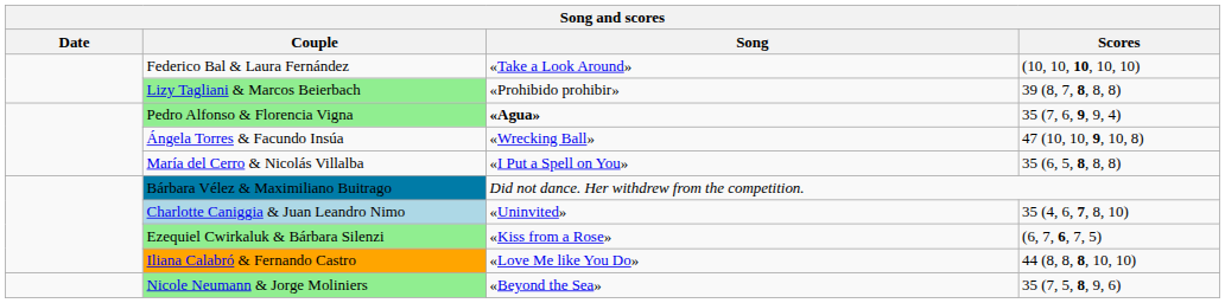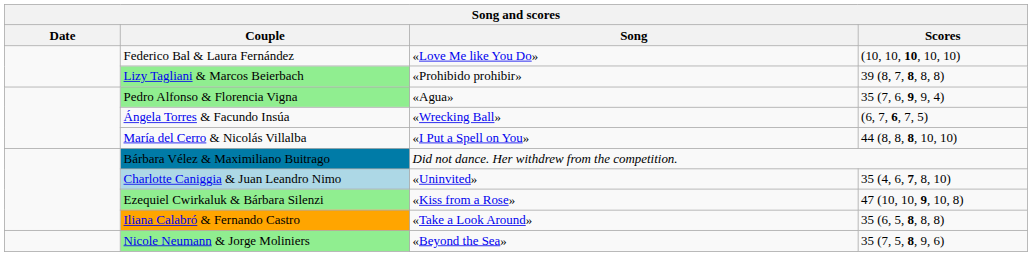Federico Bal & Laura Fernández | Song: «Take a Look Around» -> «Love Me like You Do»
Pedro Alfonso & Florencia Vigna | Song: bold -> normal
Ángela Torres & Facundo Insúa | Scores: 47 (10, 10, 9, 10, 8) -> (6, 7, 6, 7, 5)
María del Cerro & Nicolás Villalba | Scores: 35 (6, 5, 8, 8, 8) -> 44 (8, 8, 8, 10, 10)
Ezequiel Cwirkaluk & Bárbara Silenzi | Scores: (6, 7, 6, 7, 5) -> 47 (10, 10, 9, 10, 8)
Iliana Calabró & Fernando Castro | Song: «Love Me like You Do» -> «Take a Look Around»
Iliana Calabró & Fernando Castro | Scores: 44 (8, 8, 8, 10, 10) -> 35 (6, 5, 8, 8, 8)
